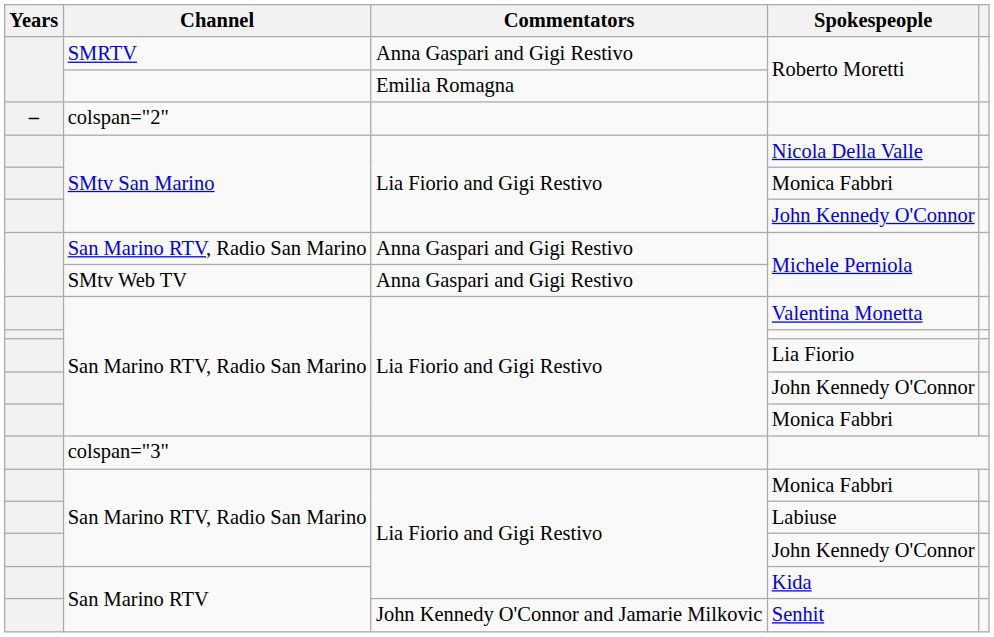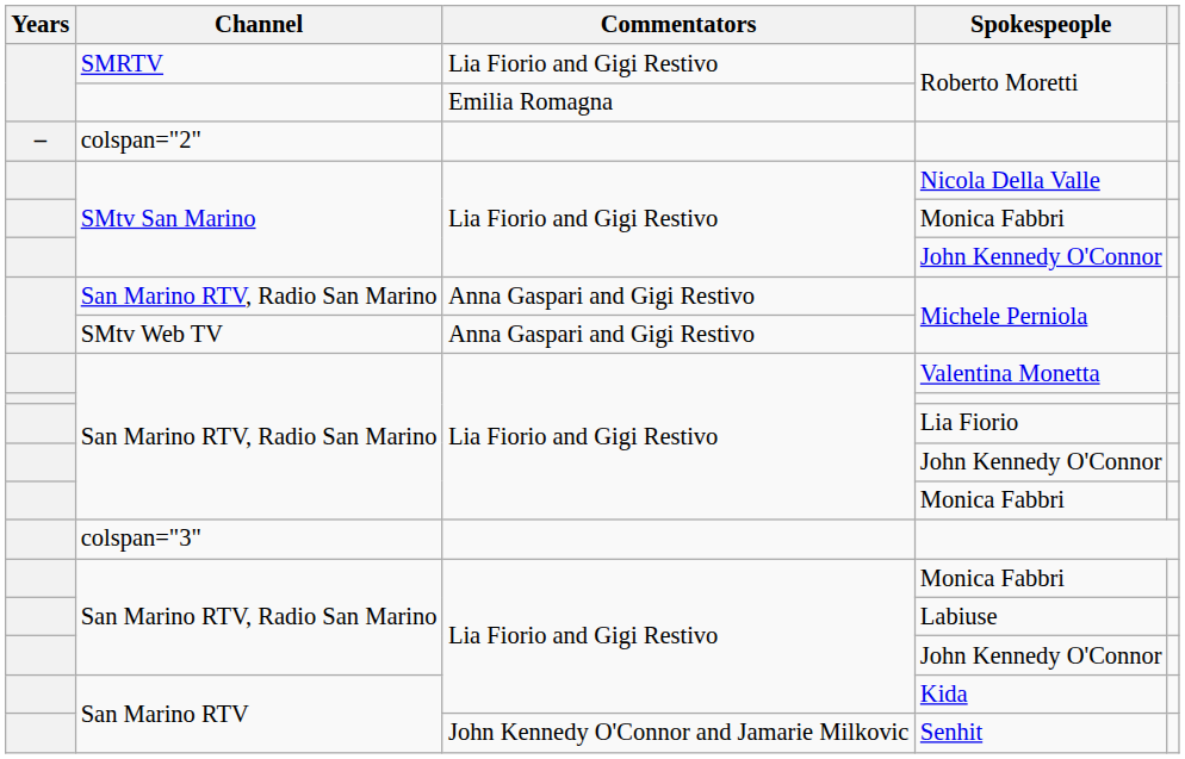SMRTV / Roberto Moretti | Commentators: Anna Gaspari and Gigi Restivo -> Lia Fiorio and Gigi Restivo
